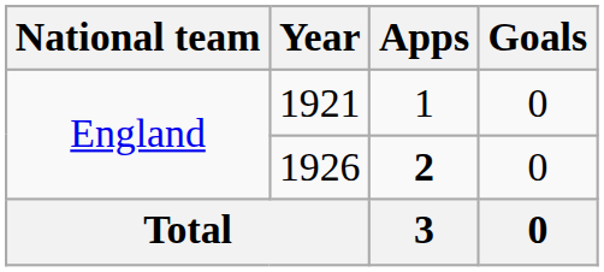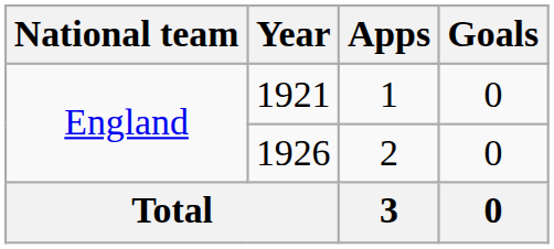1926 | Apps: bold -> normal
